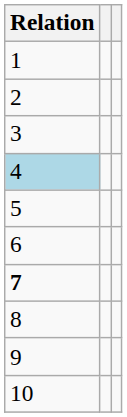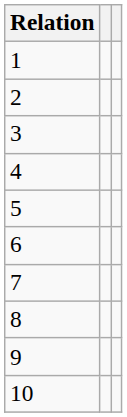4 | Relation: lightblue background -> no background
7 | Relation: bold -> normal
